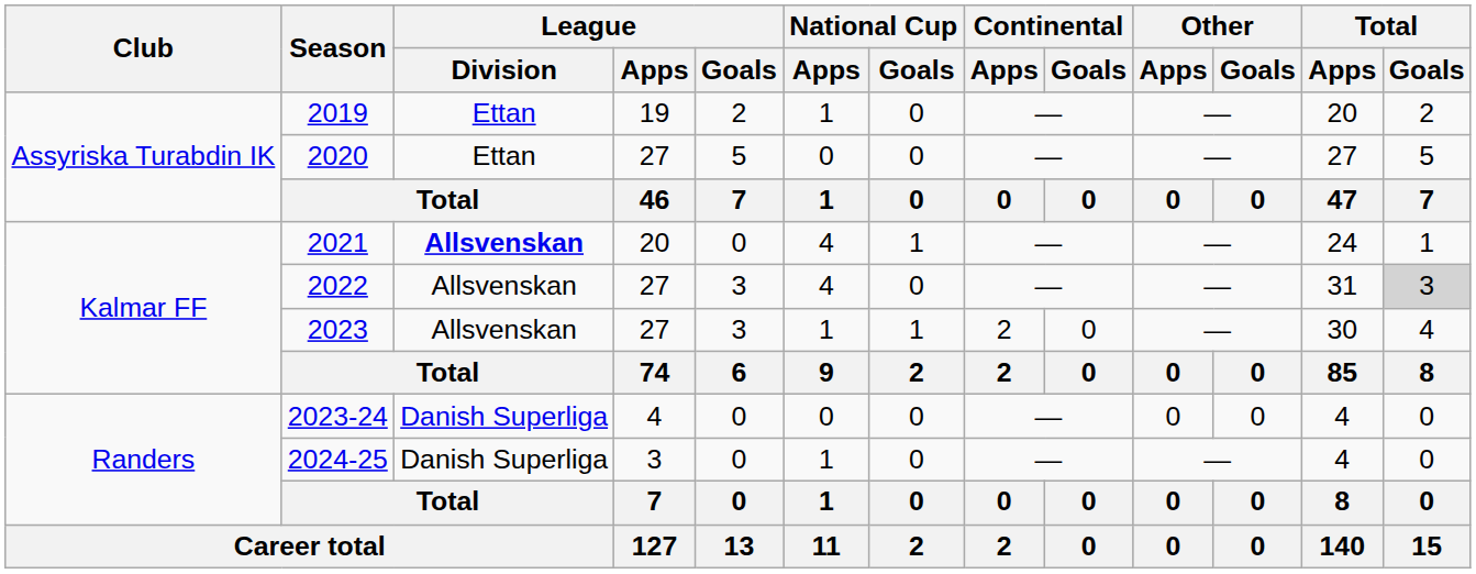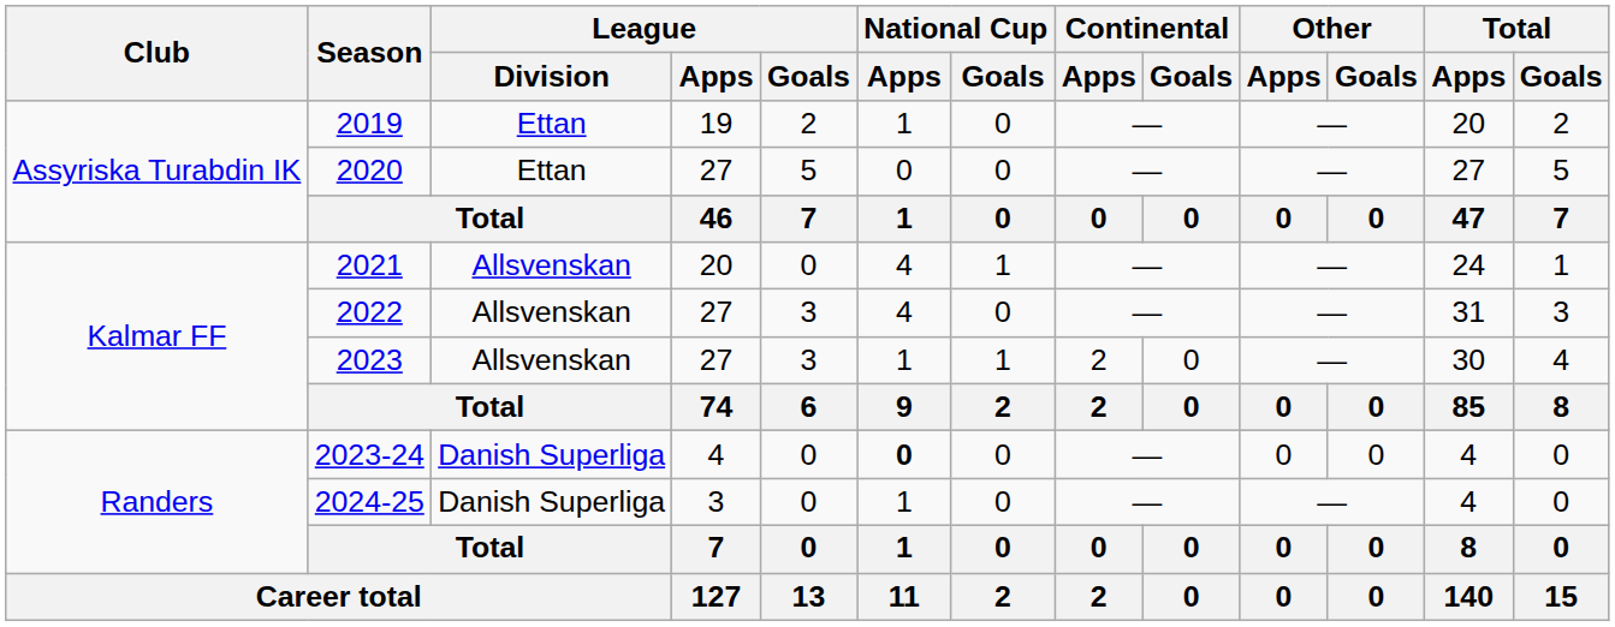2021 | League / Division: bold -> normal
2022 | Total / Goals: lightgrey background -> no background
2023-24 | National Cup / Apps: normal -> bold
